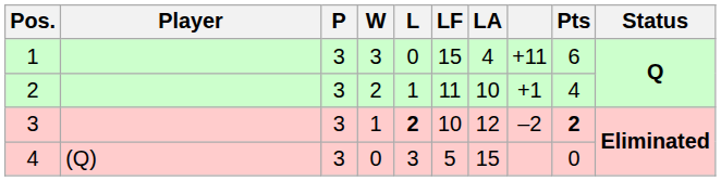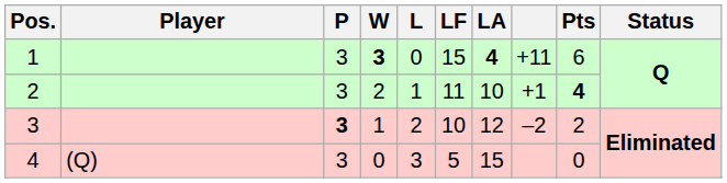row 2 | W: normal -> bold
row 2 | LA: normal -> bold
row 3 | Pts: normal -> bold
row 4 | P: normal -> bold
row 4 | L: bold -> normal
row 4 | Pts: bold -> normal
